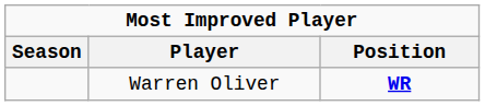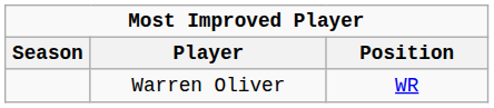Warren Oliver | Position: bold -> normal
